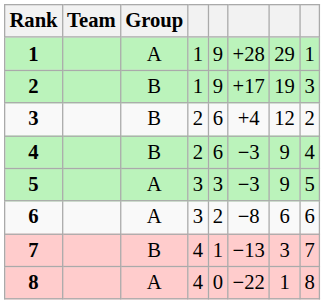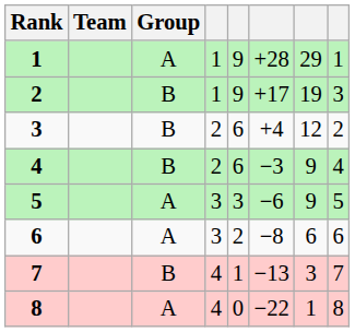row 6 | column 6: −3 -> −6
